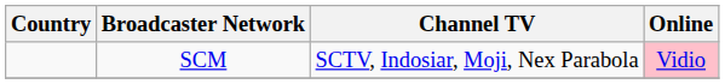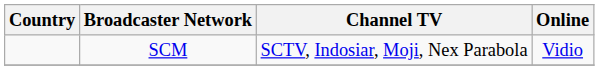SCM | Online: pink background -> no background
